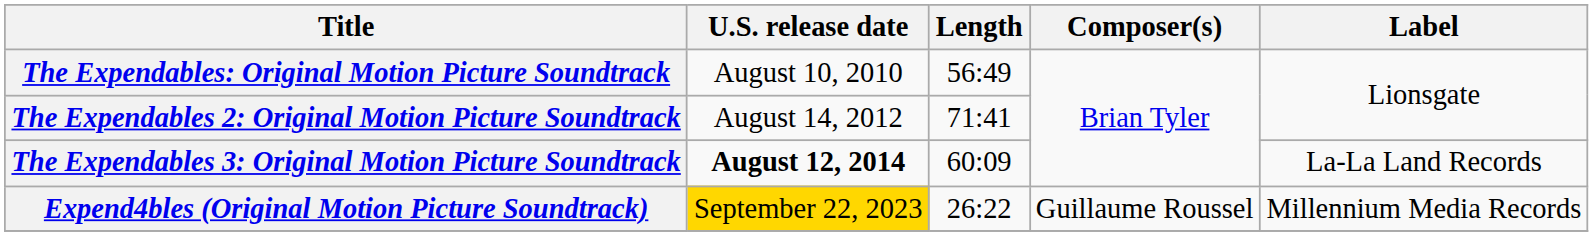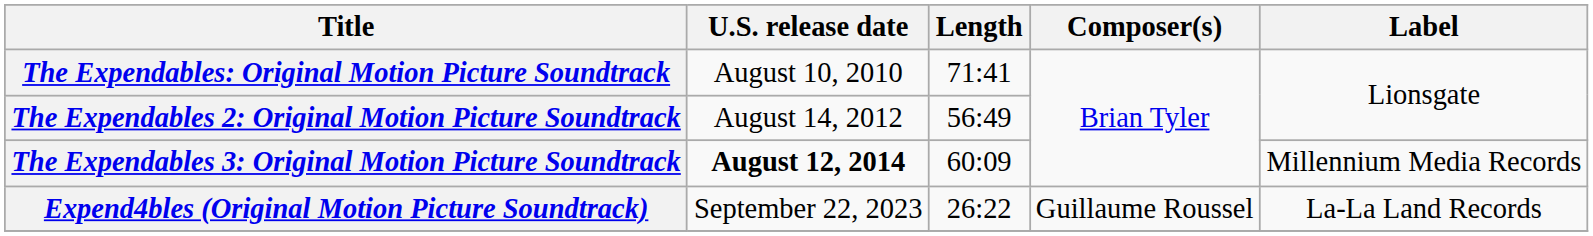The Expendables: Original Motion Picture Soundtrack | Length: 56:49 -> 71:41
The Expendables 2: Original Motion Picture Soundtrack | Length: 71:41 -> 56:49
The Expendables 3: Original Motion Picture Soundtrack | Label: La-La Land Records -> Millennium Media Records
Expend4bles (Original Motion Picture Soundtrack) | U.S. release date: gold background -> no background
Expend4bles (Original Motion Picture Soundtrack) | Label: Millennium Media Records -> La-La Land Records
